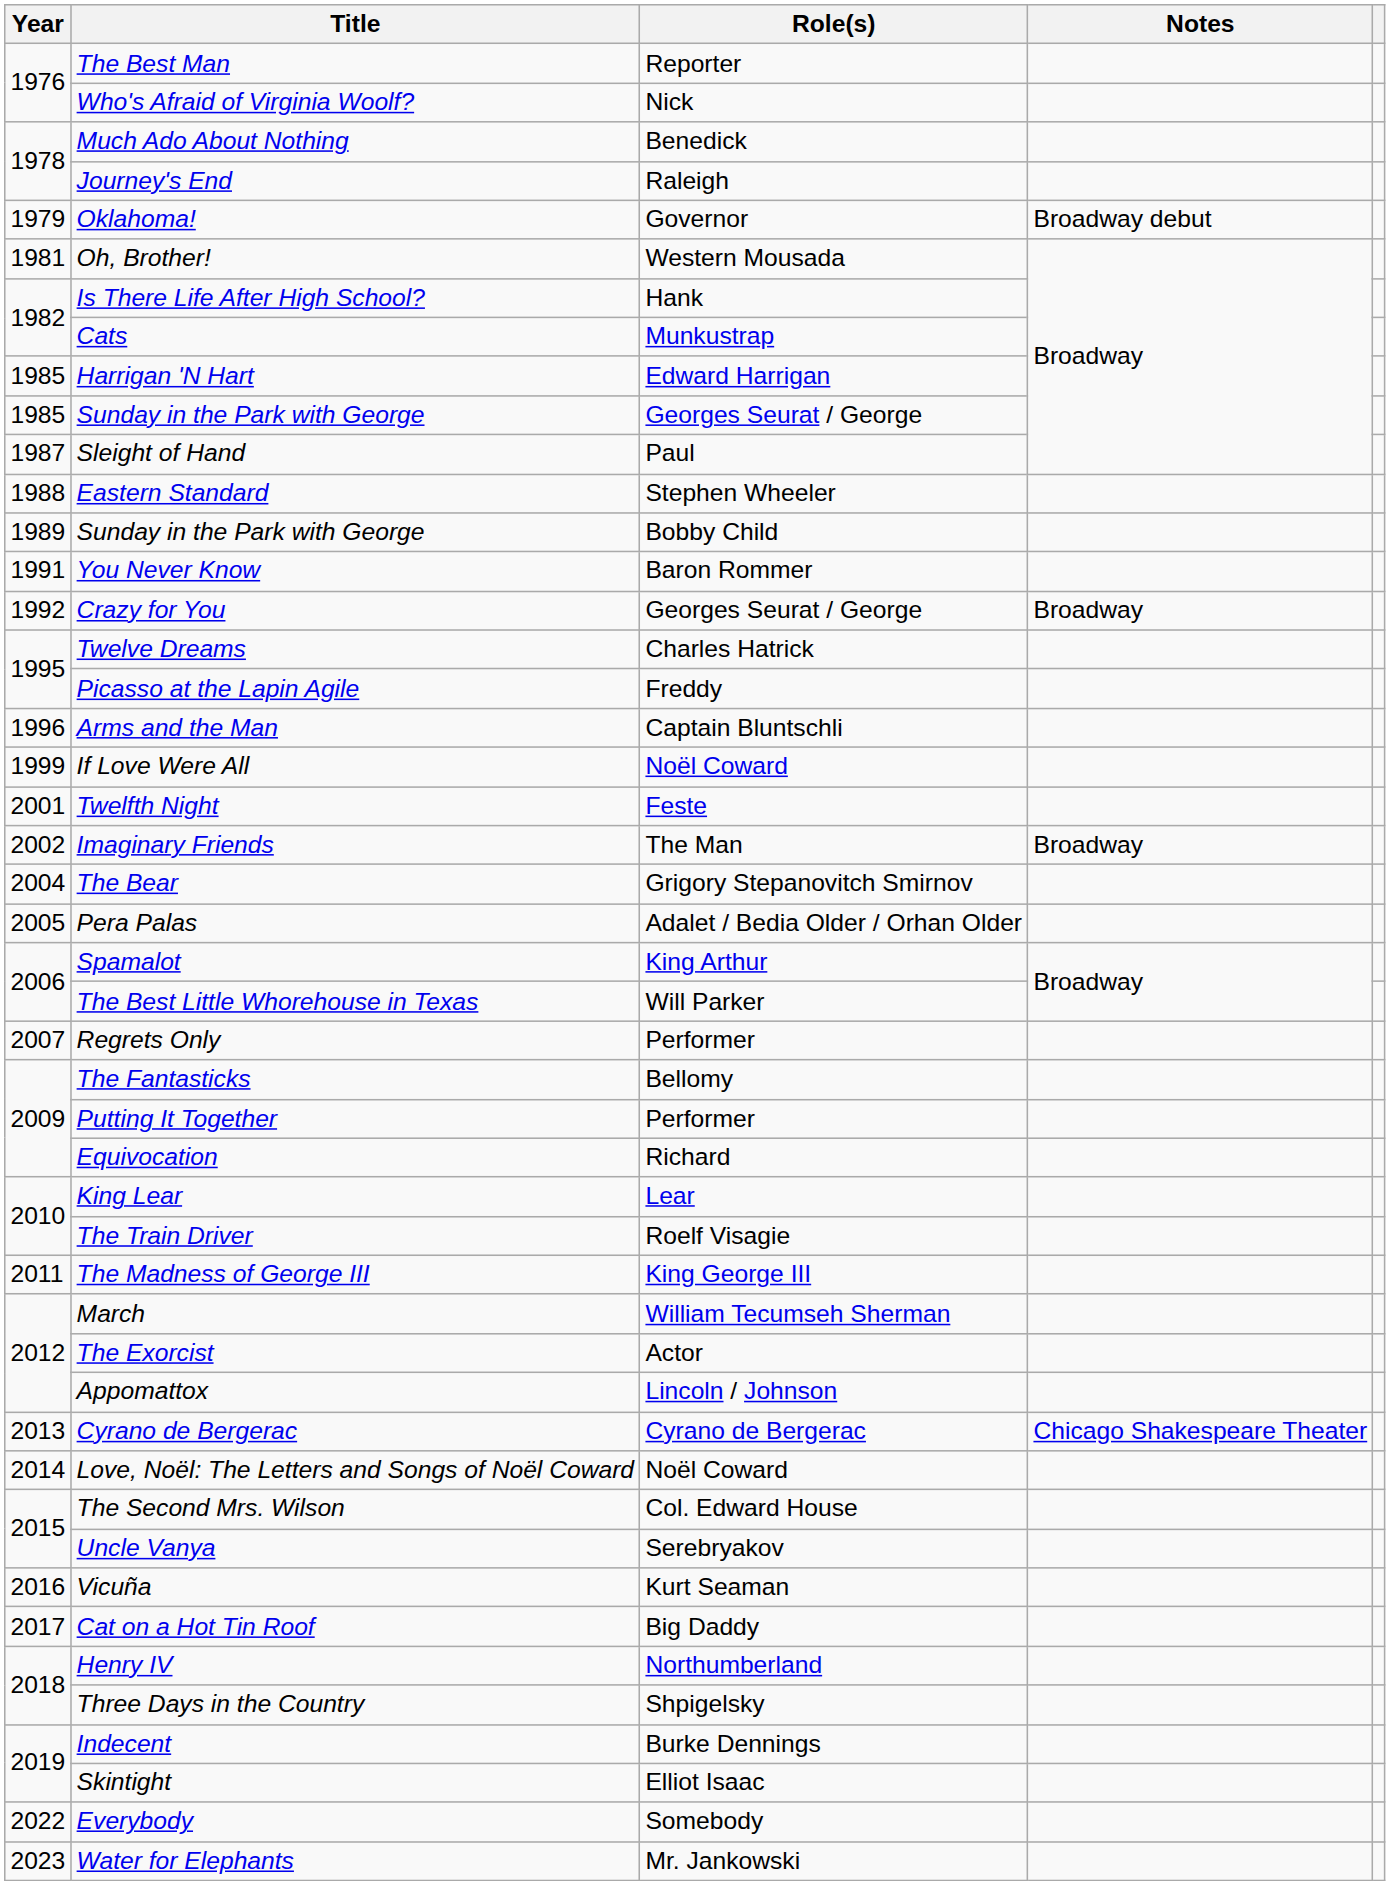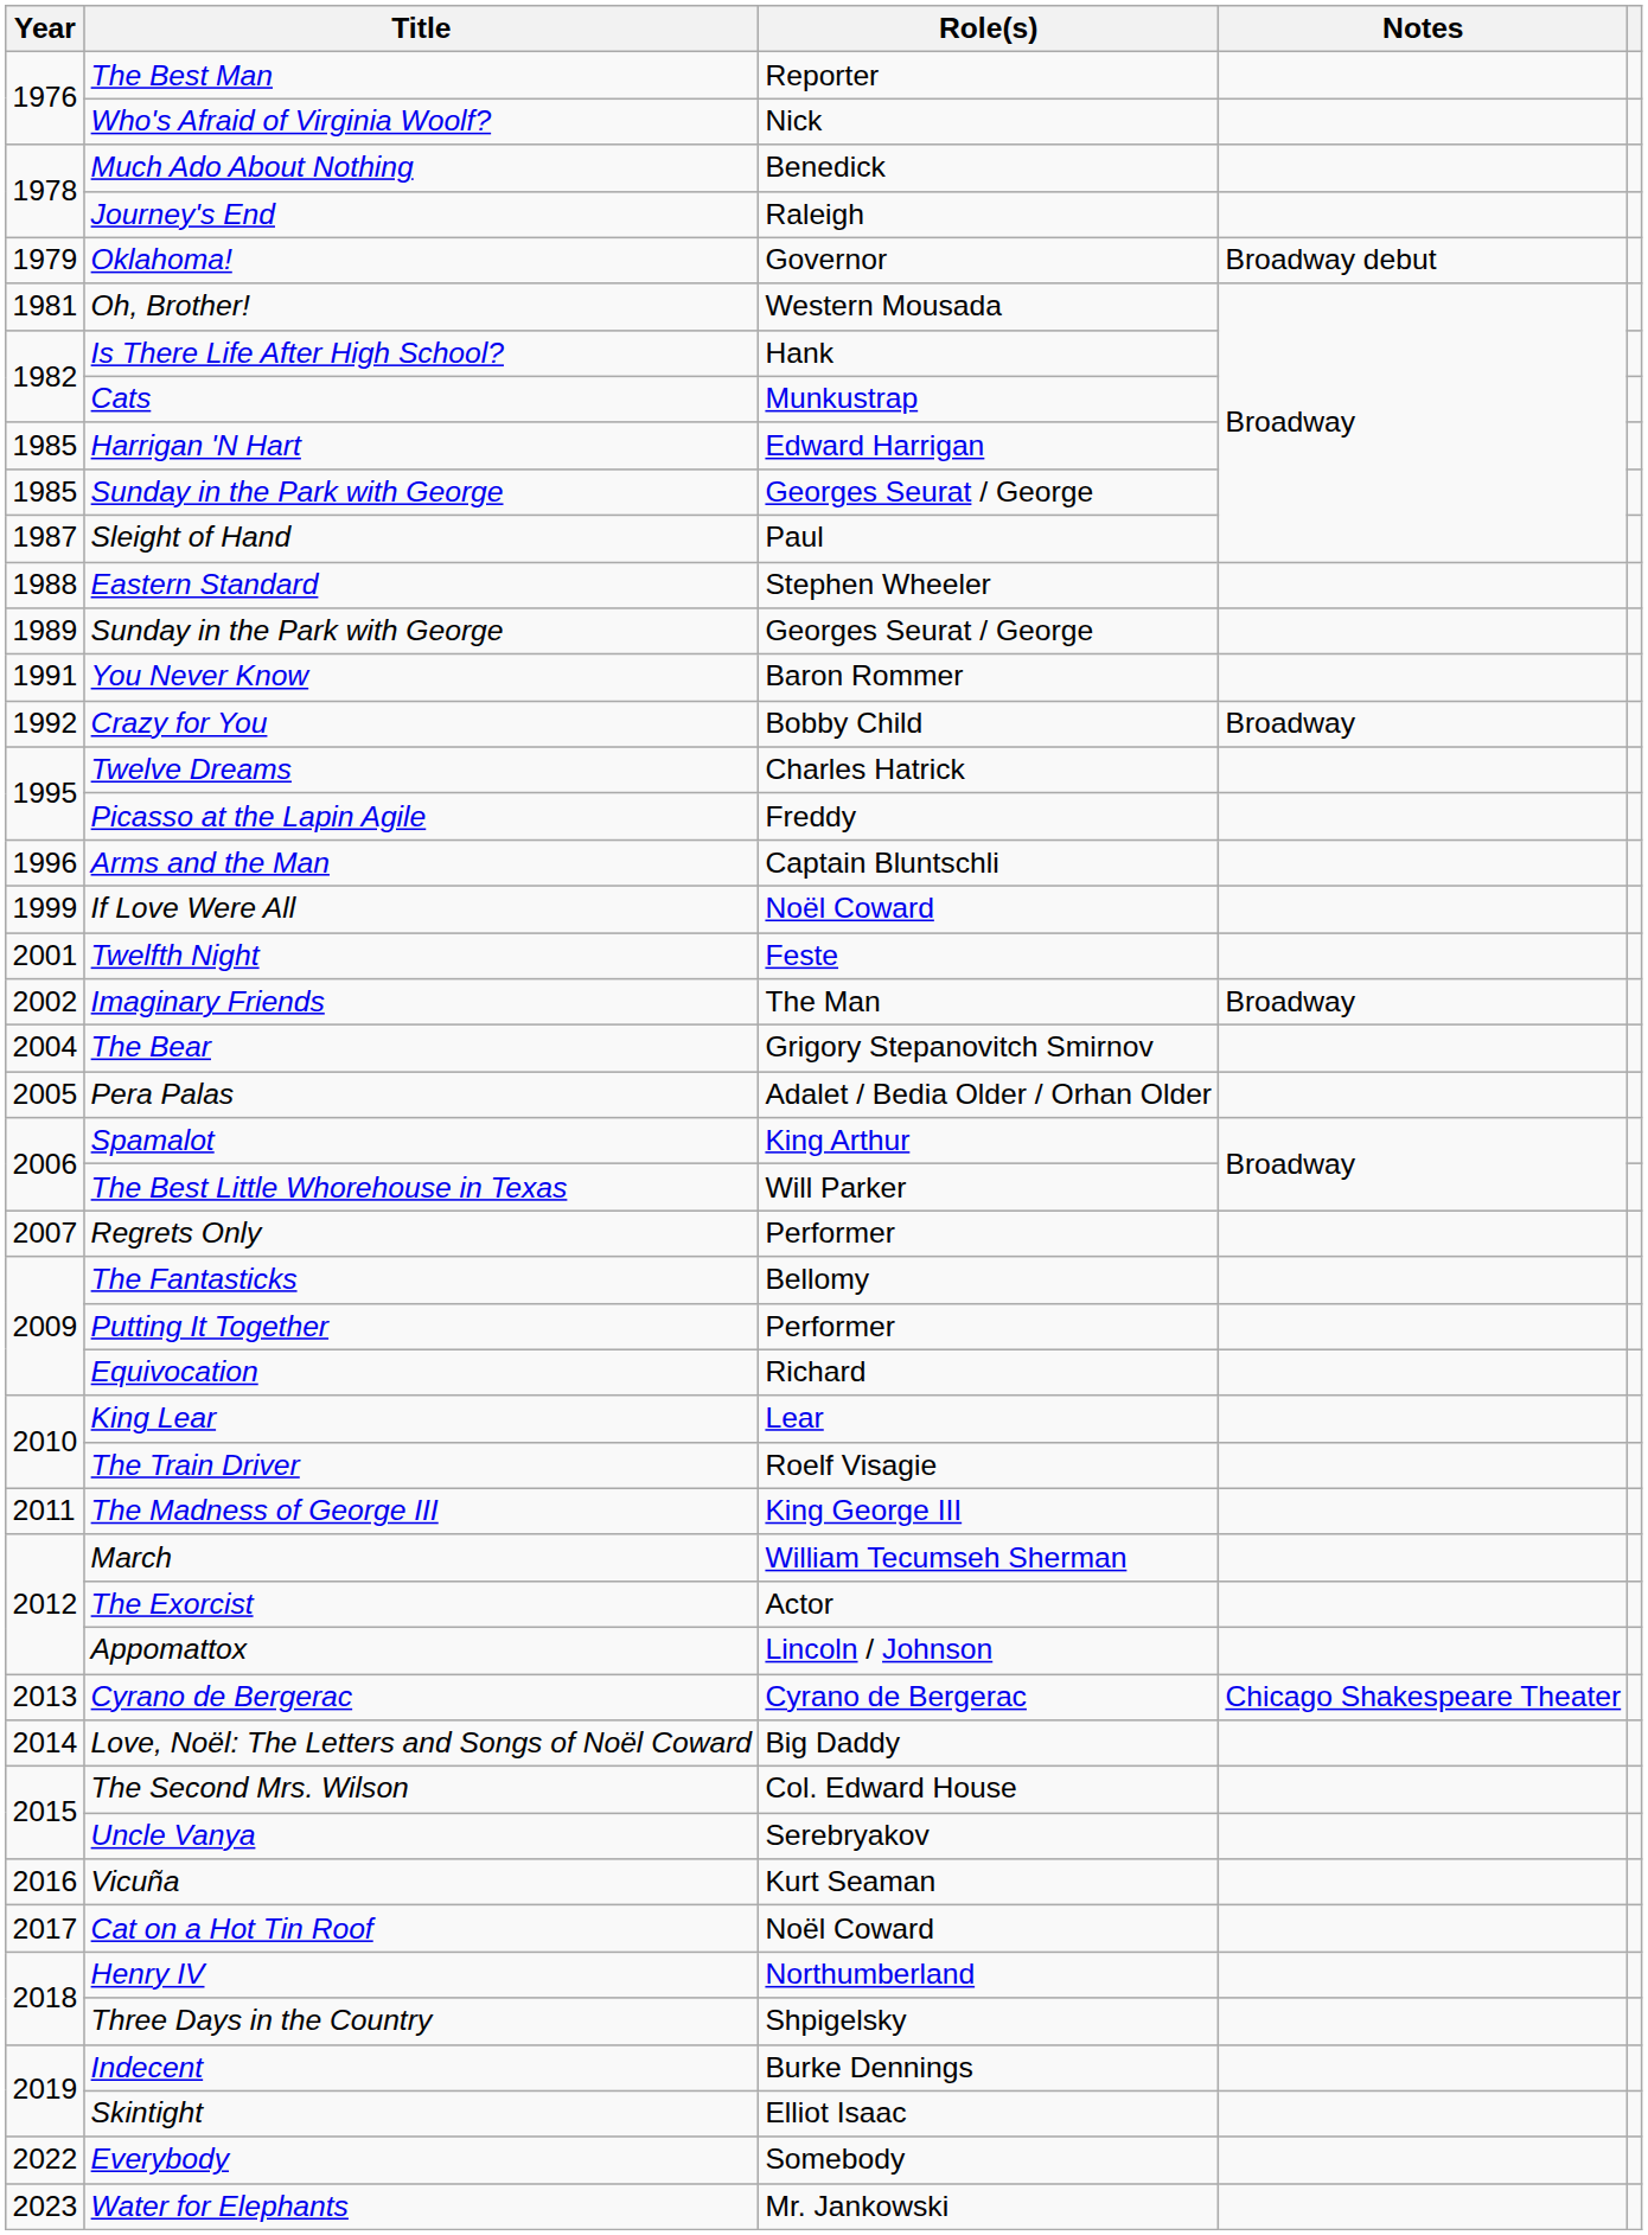1989 / Sunday in the Park with George | Role(s): Bobby Child -> Georges Seurat / George
Crazy for You | Role(s): Georges Seurat / George -> Bobby Child
Love, Noël: The Letters and Songs of Noël Coward | Role(s): Noël Coward -> Big Daddy
Cat on a Hot Tin Roof | Role(s): Big Daddy -> Noël Coward
